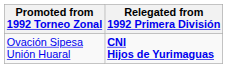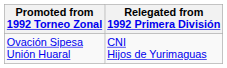Ovación Sipesa Unión Huaral | Relegated from 1992 Primera División: bold -> normal
